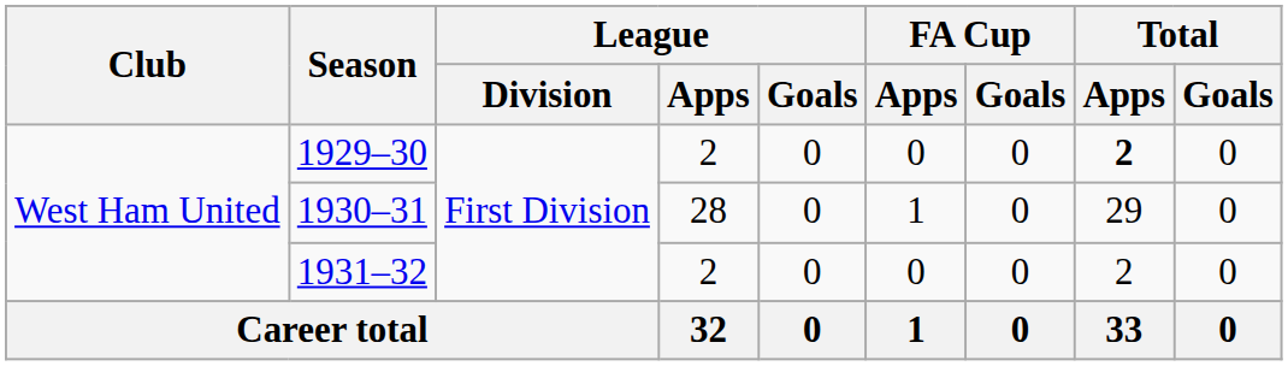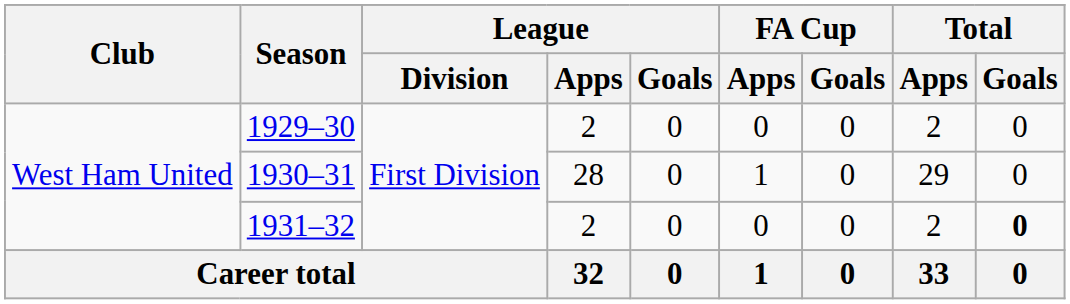1929–30 | Total / Apps: bold -> normal
1931–32 | Total / Goals: normal -> bold
